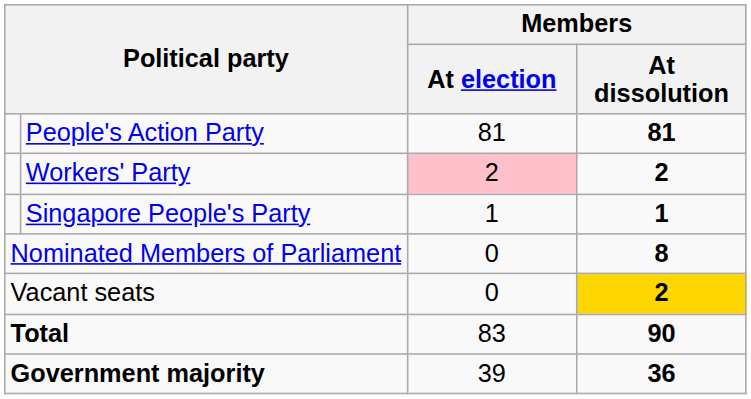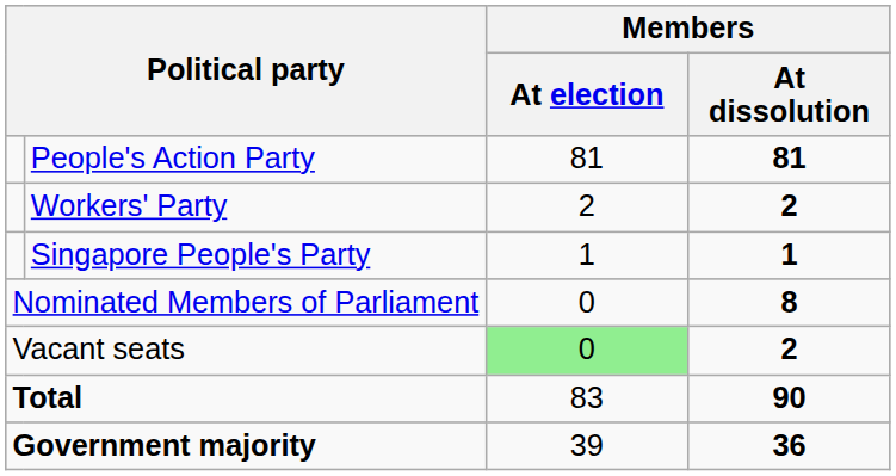Workers' Party | Members / At election: pink background -> no background
Vacant seats | Members / At election: no background -> lightgreen background
Vacant seats | Members / At dissolution: gold background -> no background
